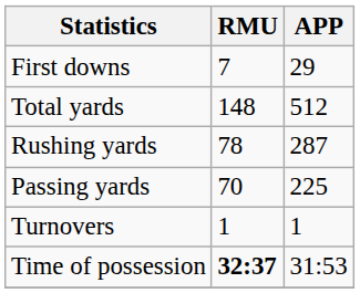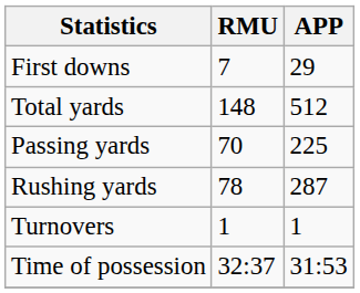rows swapped: Rushing yards <-> Passing yards
Time of possession | RMU: bold -> normal
